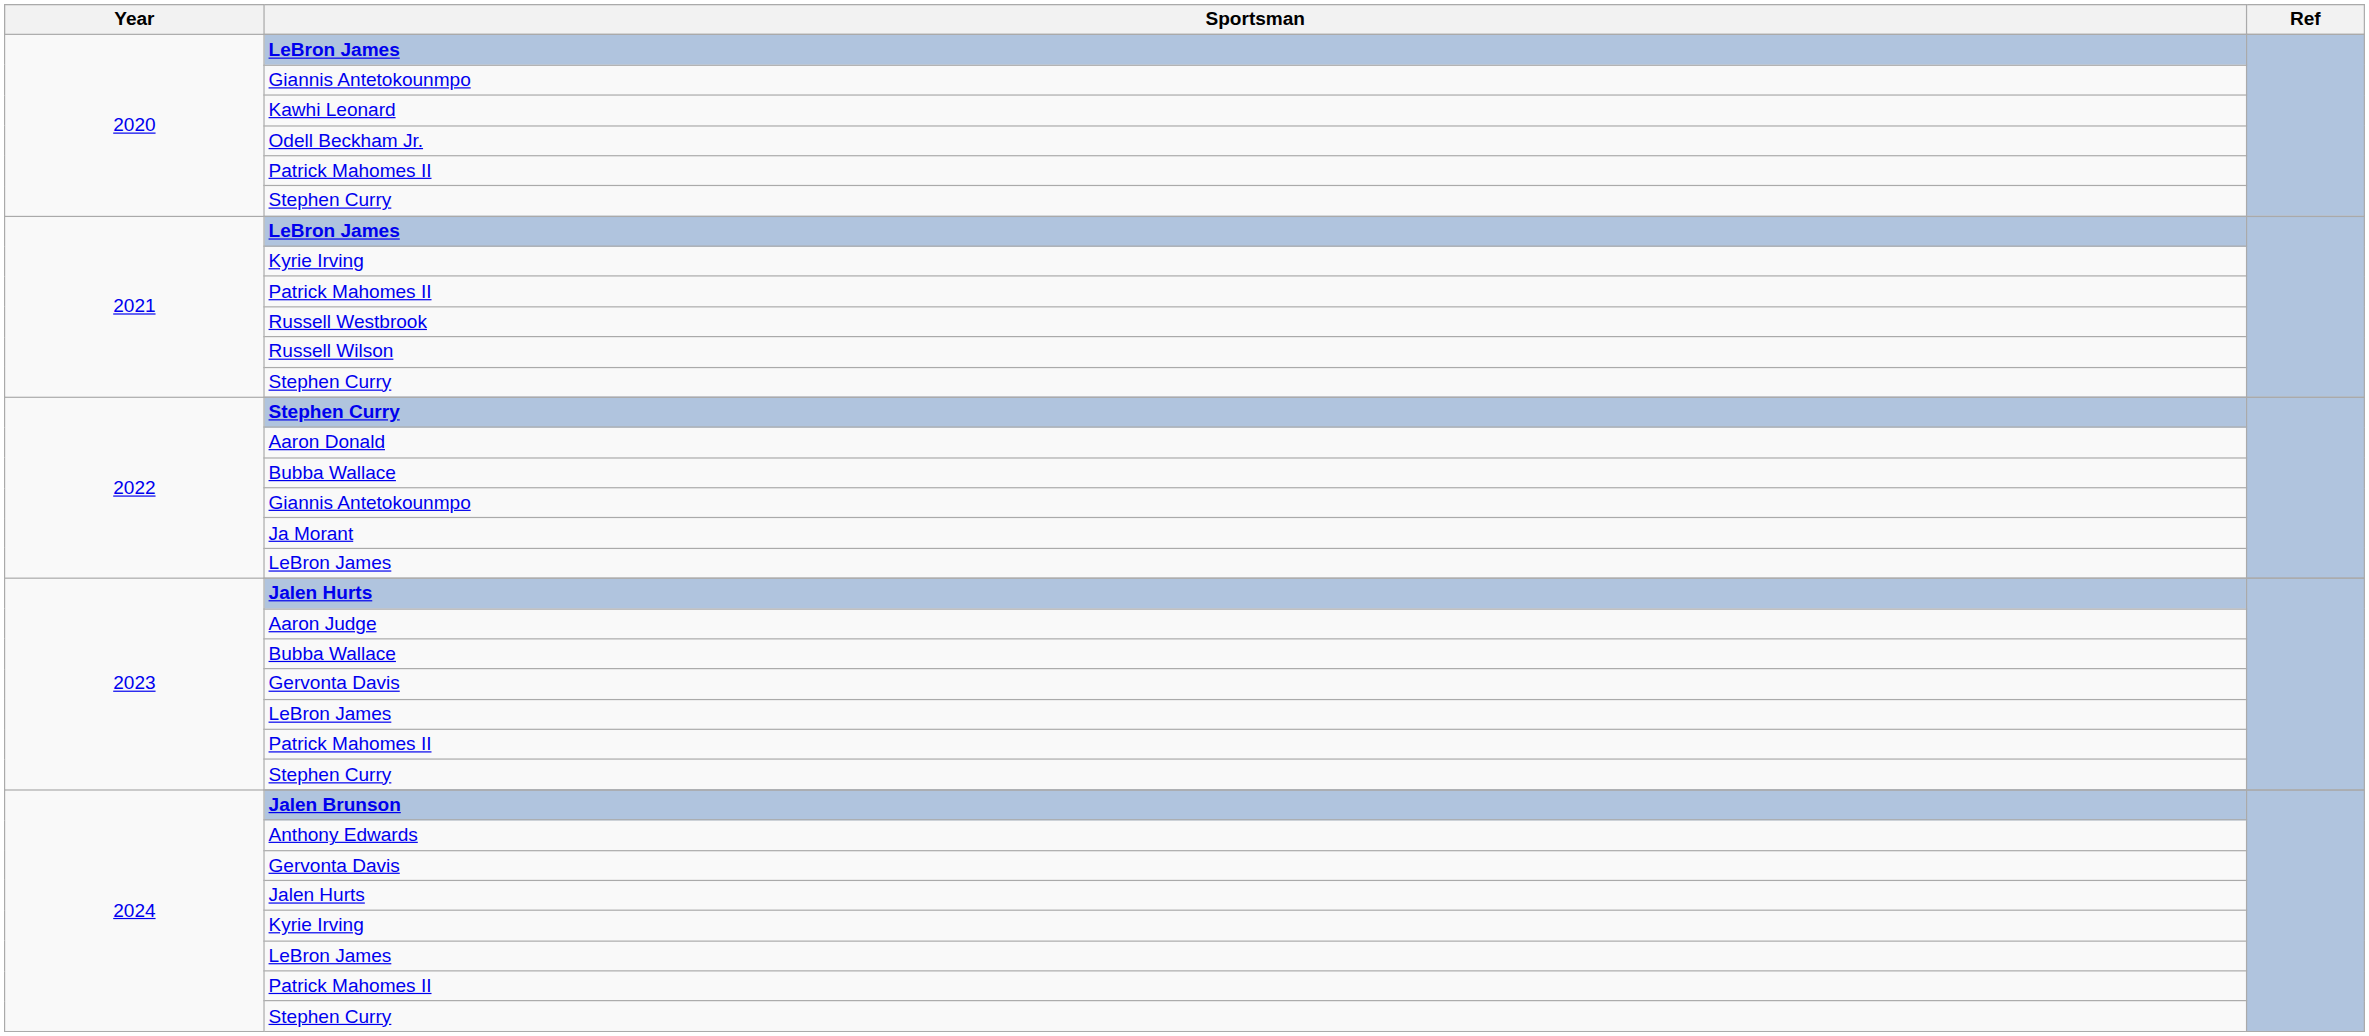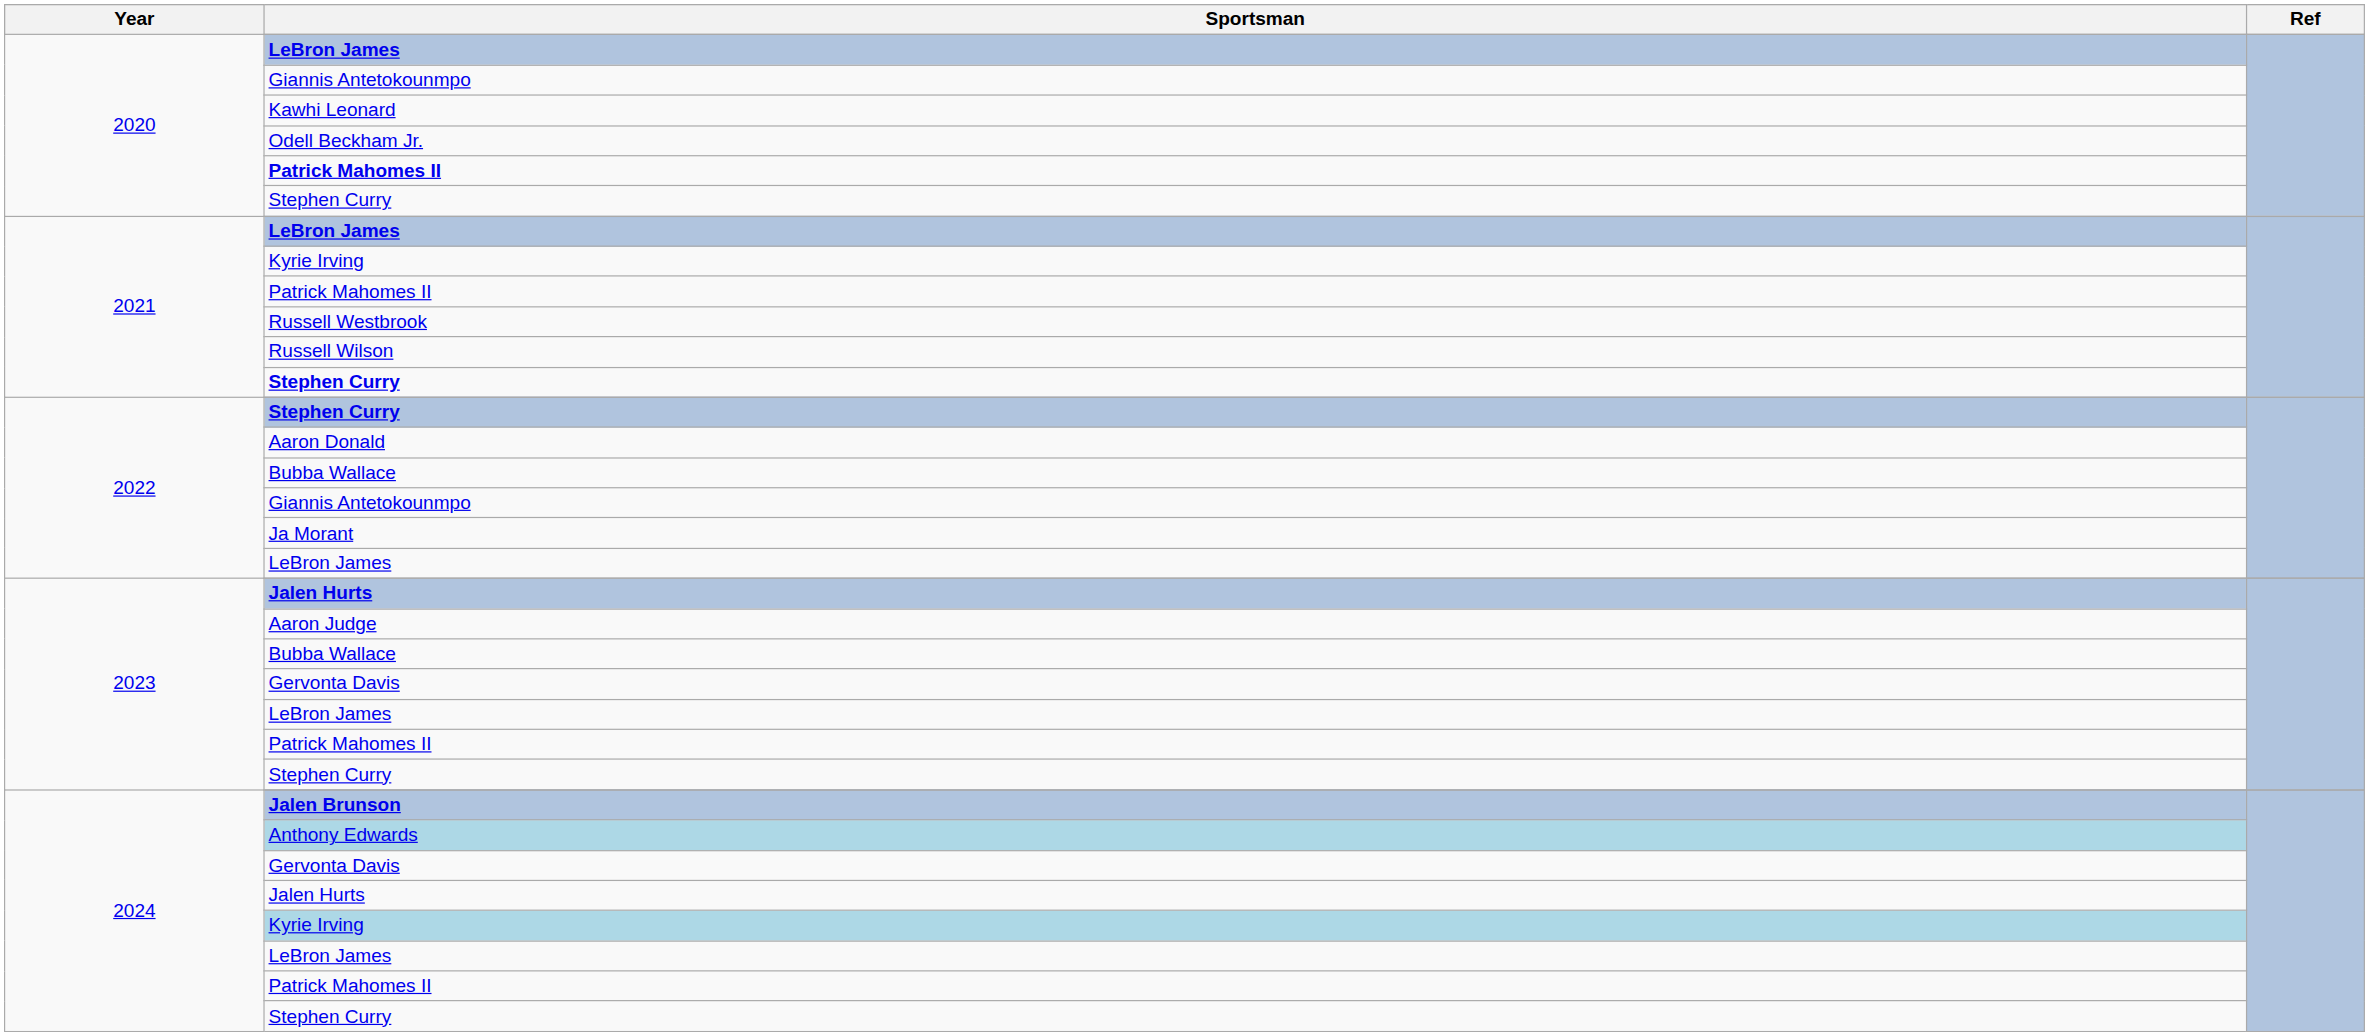2020 / Patrick Mahomes II | Sportsman: normal -> bold
2021 / Stephen Curry | Sportsman: normal -> bold
Anthony Edwards | Sportsman: no background -> lightblue background
2024 / Kyrie Irving | Sportsman: no background -> lightblue background
